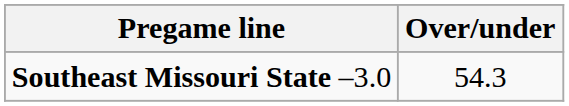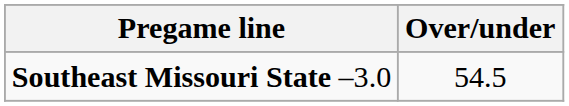Southeast Missouri State –3.0 | Over/under: 54.3 -> 54.5
